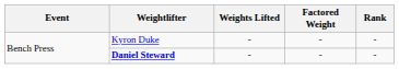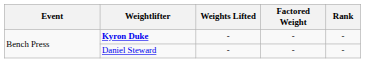Kyron Duke | Weightlifter: normal -> bold
Daniel Steward | Weightlifter: bold -> normal
